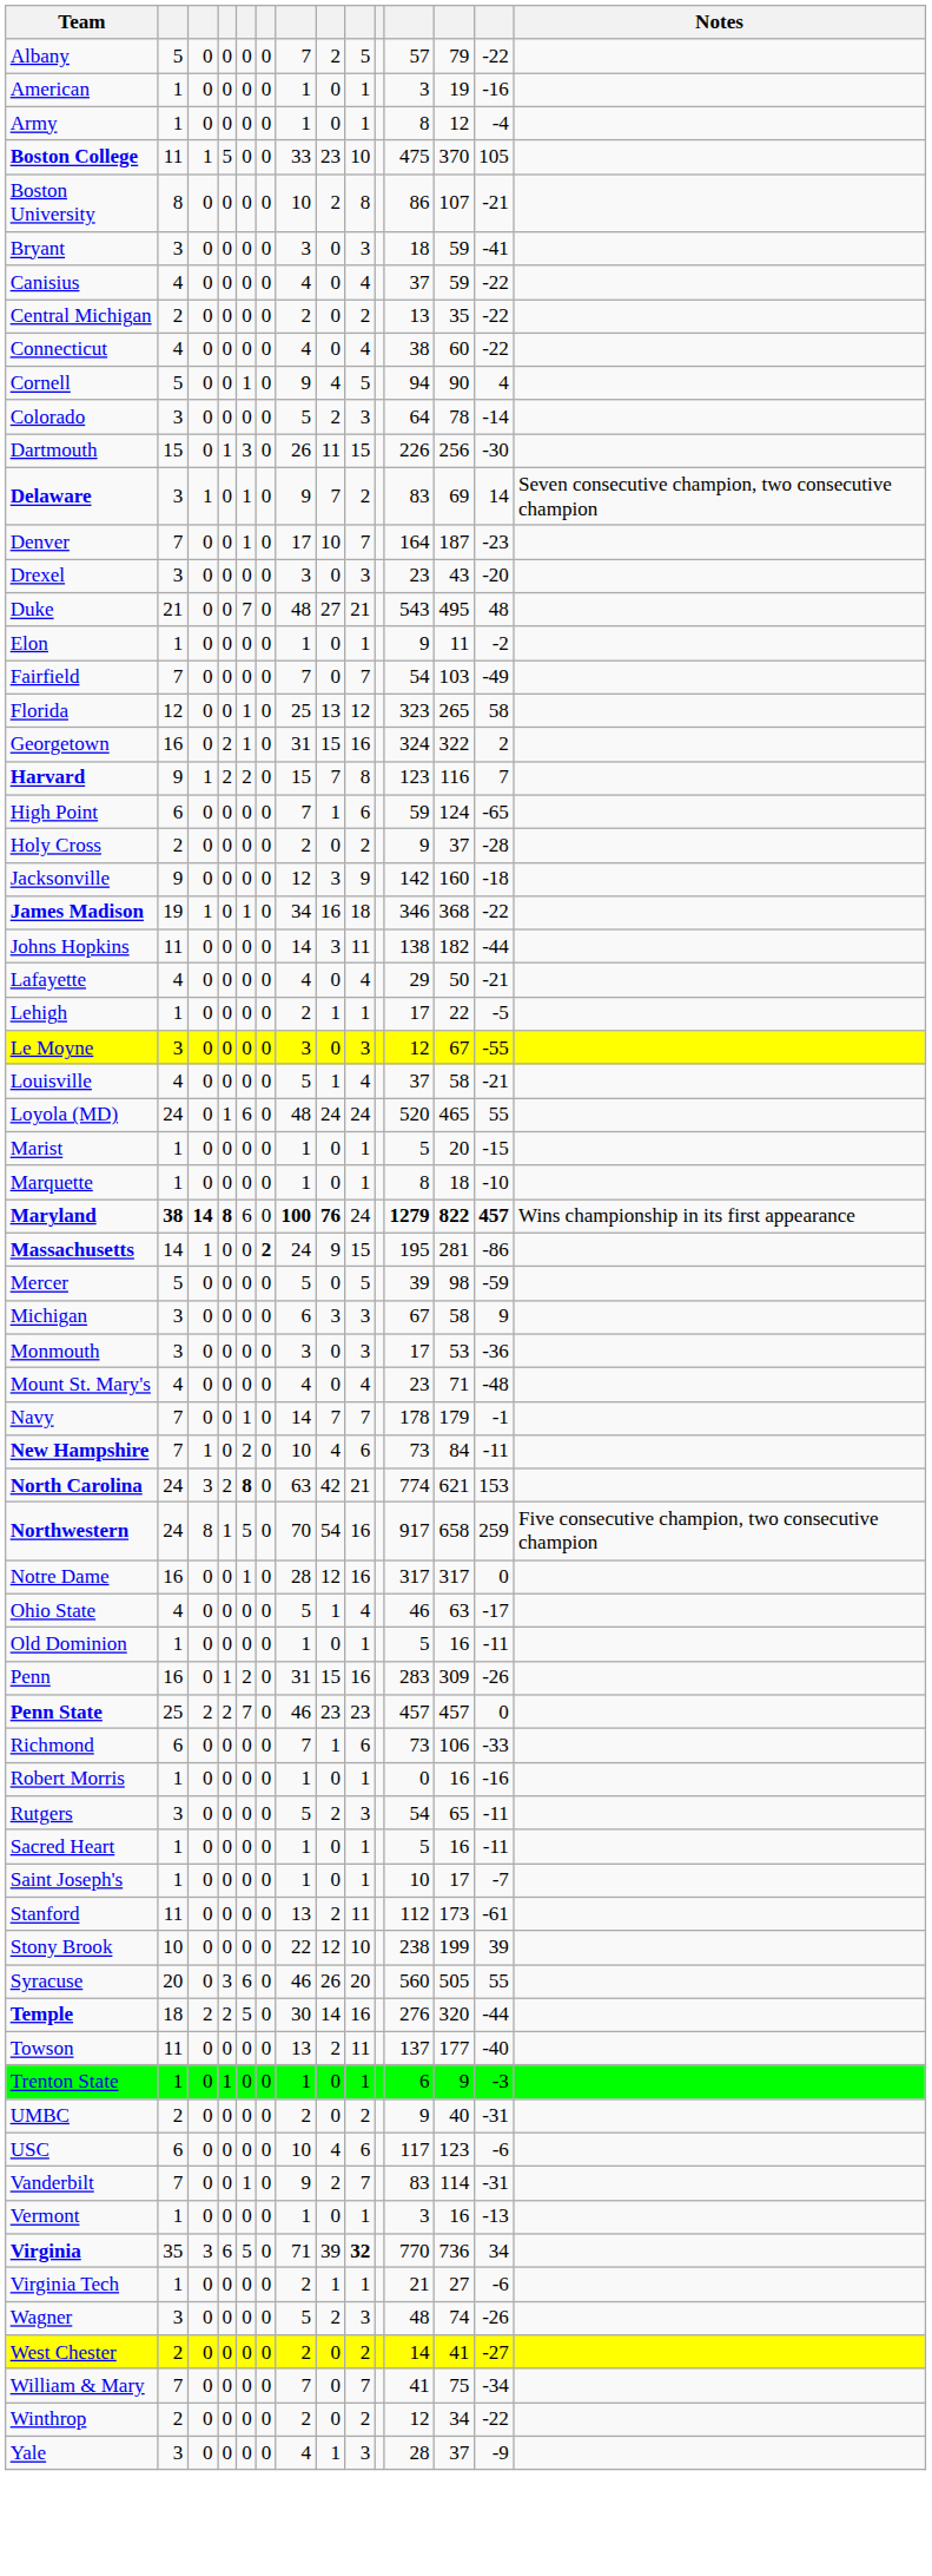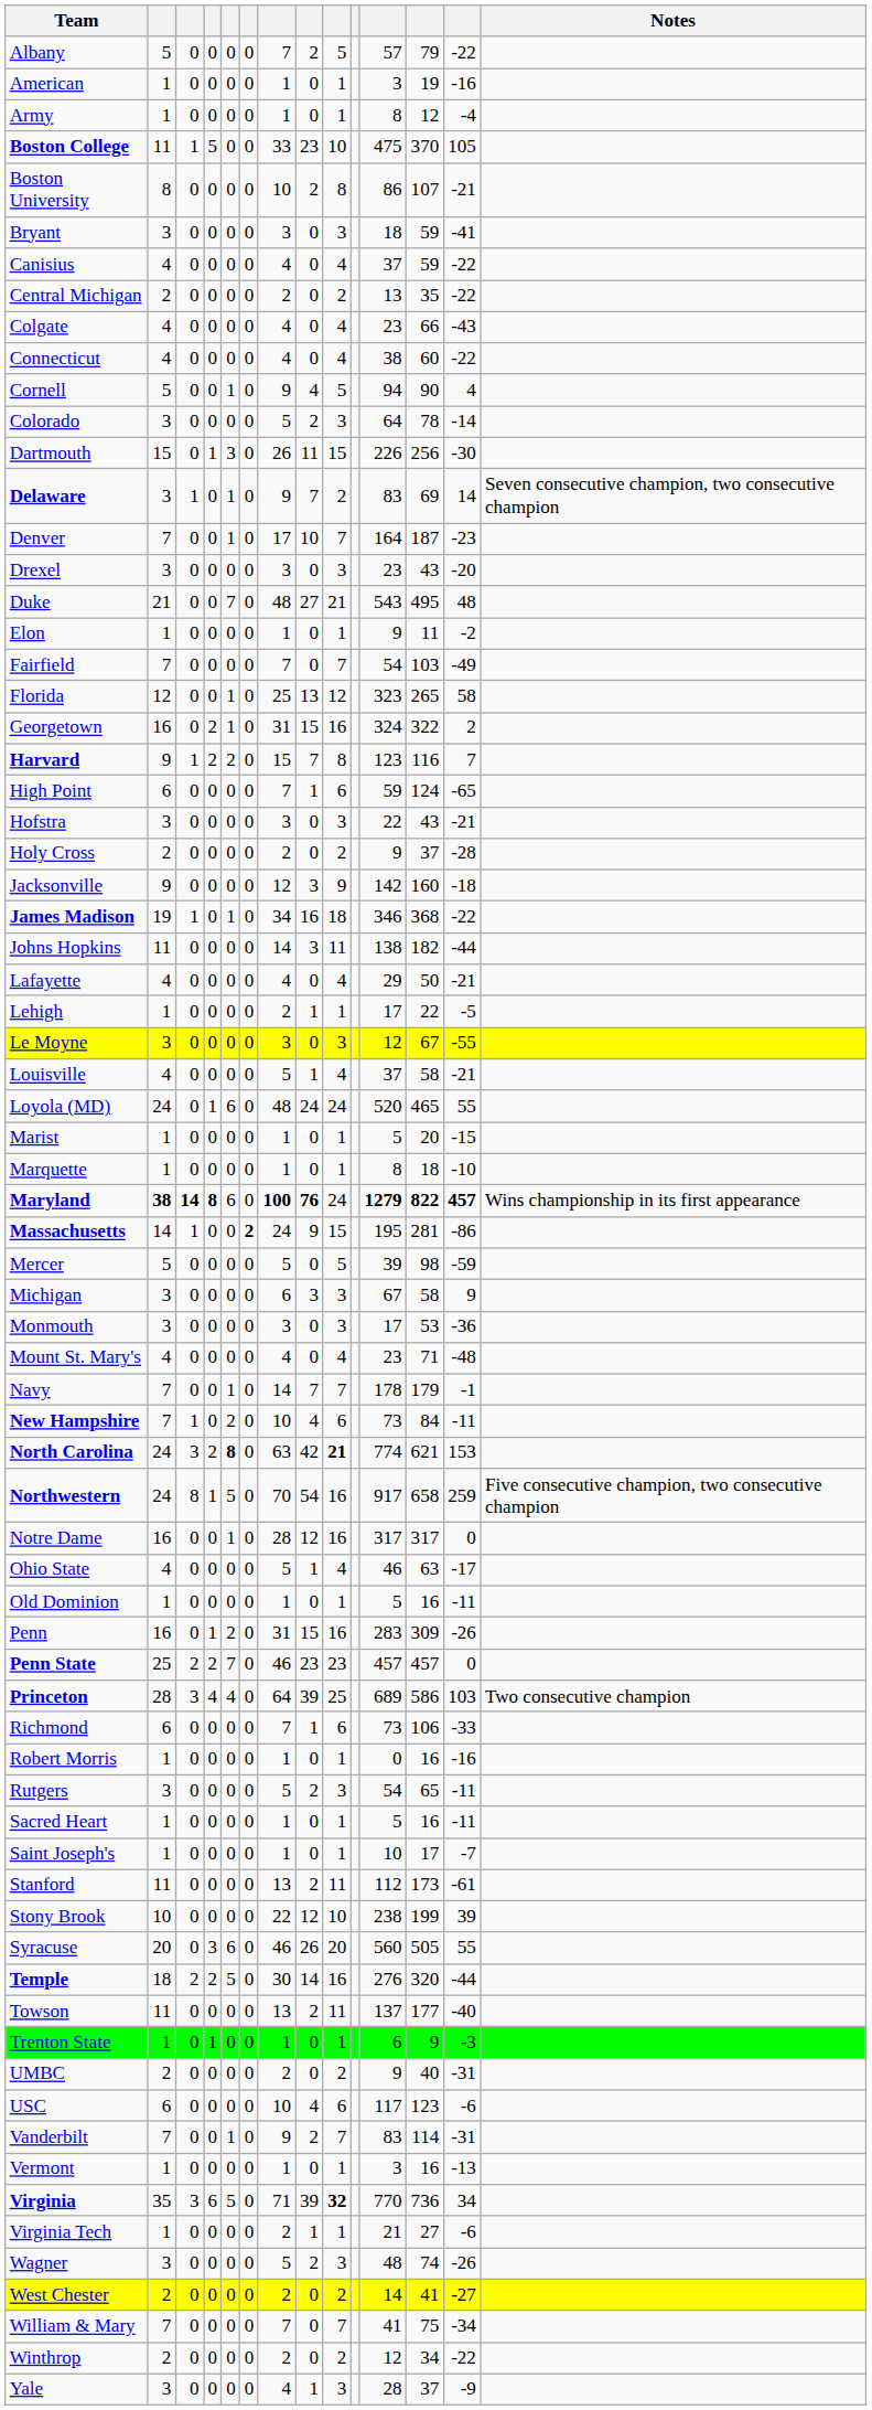+ row: Colgate | 4 | 0 | 0 | 0 | 0 | 4 | 0 | 4 | 23 | 66 | -43
+ row: Hofstra | 3 | 0 | 0 | 0 | 0 | 3 | 0 | 3 | 22 | 43 | -21
North Carolina | column 9: normal -> bold
+ row: Princeton | 28 | 3 | 4 | 4 | 0 | 64 | 39 | 25 | 689 | 586 | 103 | Two consecutive champion
